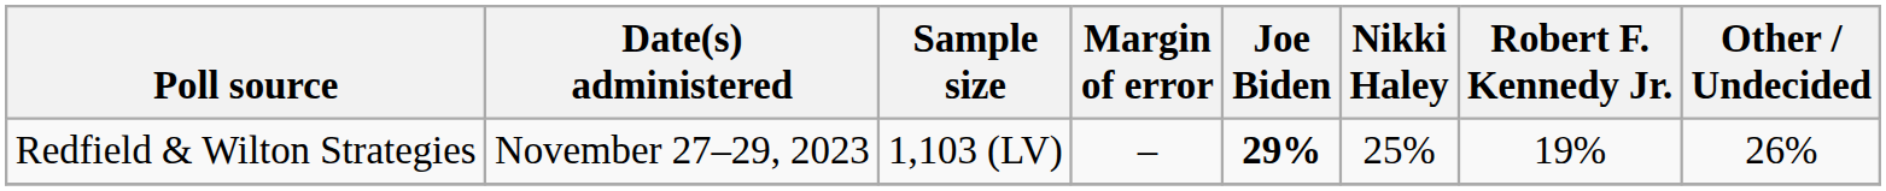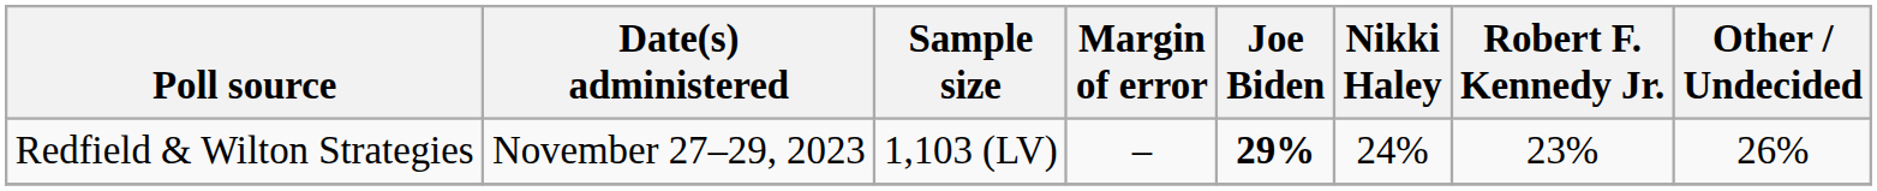Redfield & Wilton Strategies | Nikki Haley: 25% -> 24%
Redfield & Wilton Strategies | Robert F. Kennedy Jr.: 19% -> 23%
